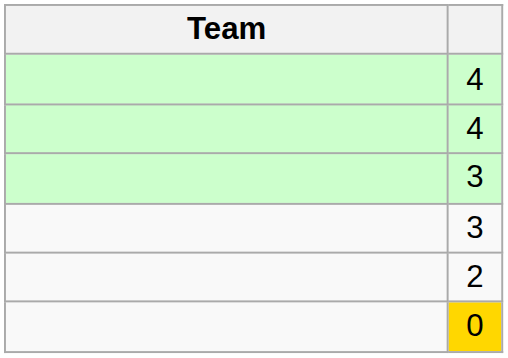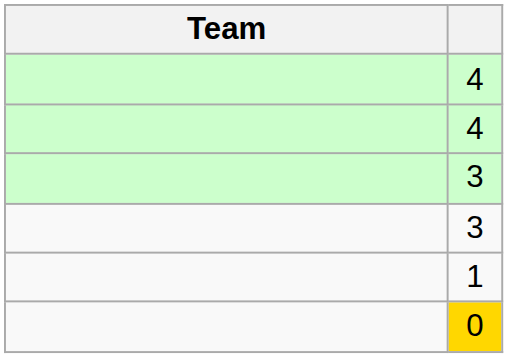row 6 | column 2: 2 -> 1
